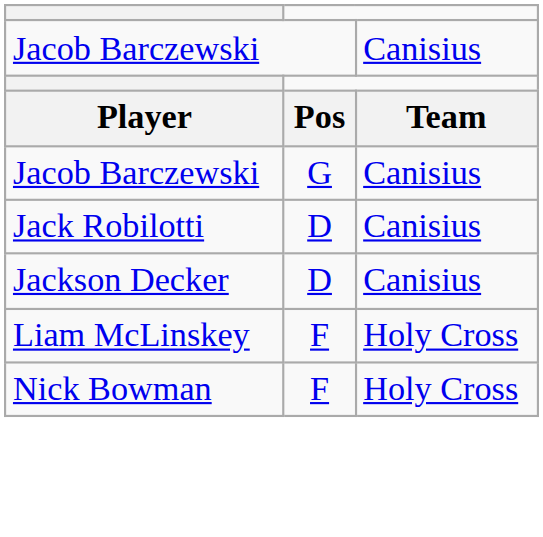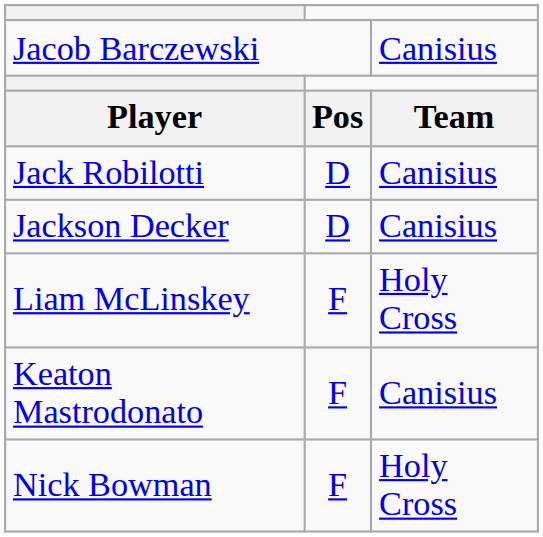- row: Jacob Barczewski | G | Canisius
+ row: Keaton Mastrodonato | F | Canisius
